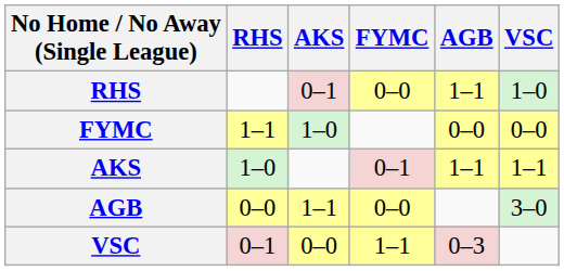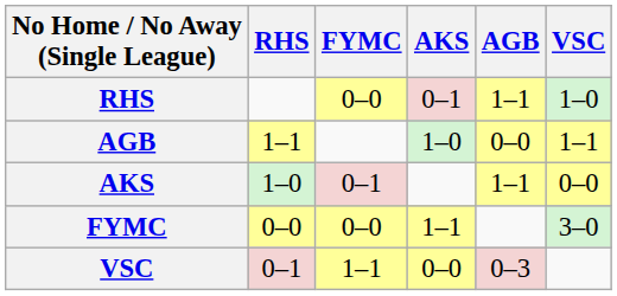columns swapped: FYMC <-> AKS
row 3 | No Home / No Away (Single League): FYMC -> AGB
row 3 | VSC: 0–0 -> 1–1
row 4 | VSC: 1–1 -> 0–0
row 5 | No Home / No Away (Single League): AGB -> FYMC
